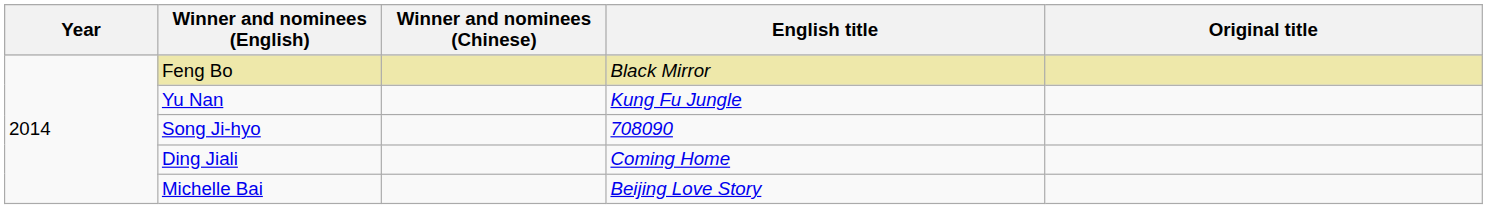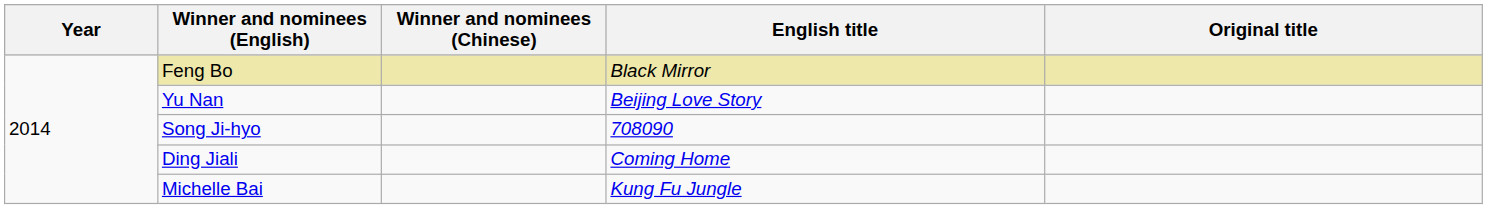Yu Nan | English title: Kung Fu Jungle -> Beijing Love Story
Michelle Bai | English title: Beijing Love Story -> Kung Fu Jungle
